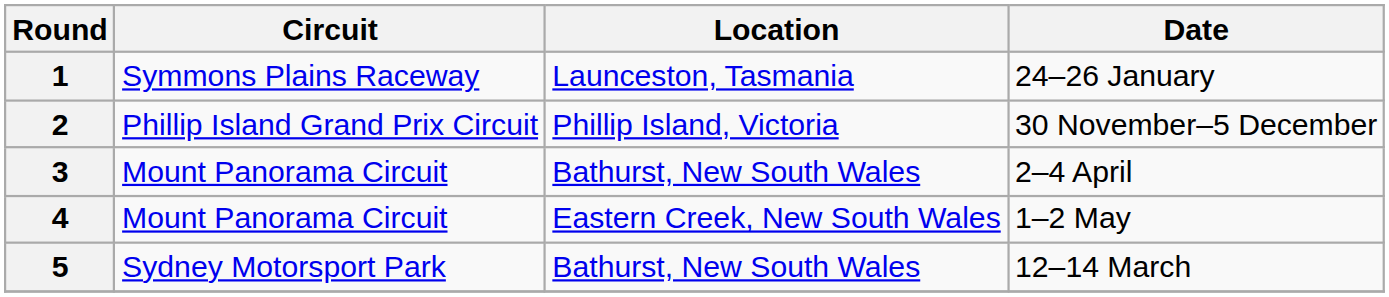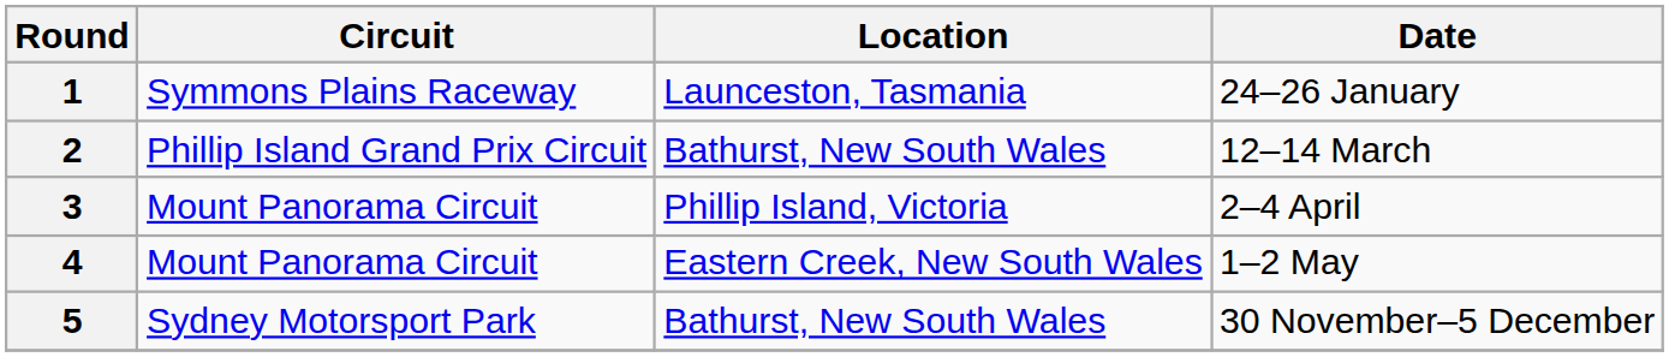2 | Location: Phillip Island, Victoria -> Bathurst, New South Wales
2 | Date: 30 November–5 December -> 12–14 March
3 | Location: Bathurst, New South Wales -> Phillip Island, Victoria
5 | Date: 12–14 March -> 30 November–5 December
